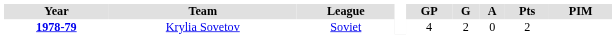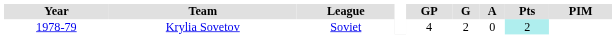Krylia Sovetov | Year: bold -> normal
Krylia Sovetov | Pts: no background -> paleturquoise background
